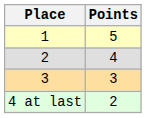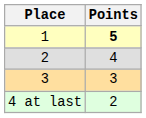1 | Points: normal -> bold
